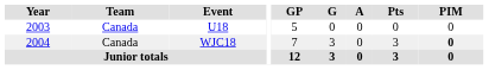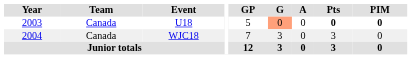U18 | G: no background -> lightsalmon background
U18 | Pts: normal -> bold
U18 | PIM: normal -> bold
WJC18 | PIM: bold -> normal
